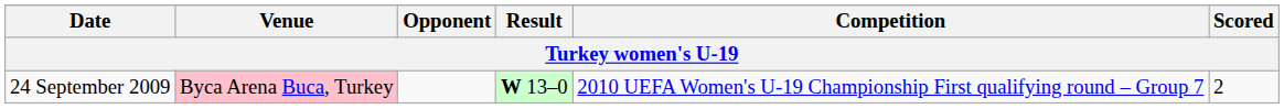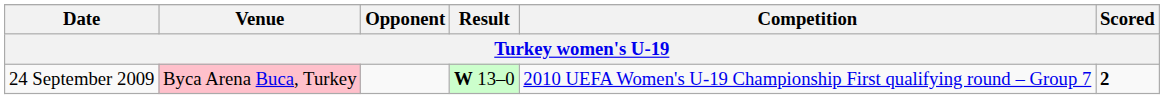24 September 2009 | Scored: normal -> bold
